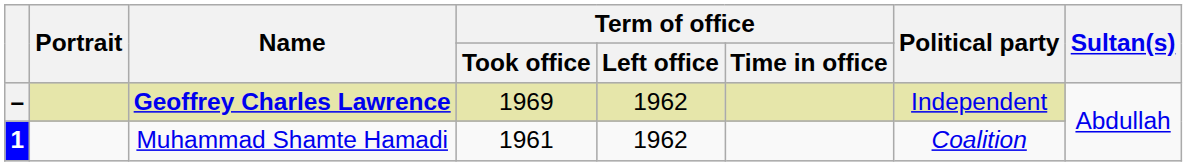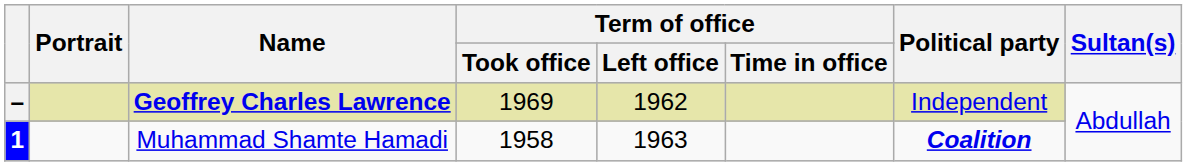1 | Term of office / Took office: 1961 -> 1958
1 | Term of office / Left office: 1962 -> 1963
1 | Political party: normal -> bold
